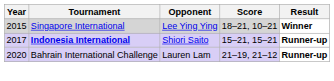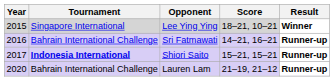+ row: 2016 | Bahrain International Challenge | Sri Fatmawati | 14–21, 16–21 | Runner-up
